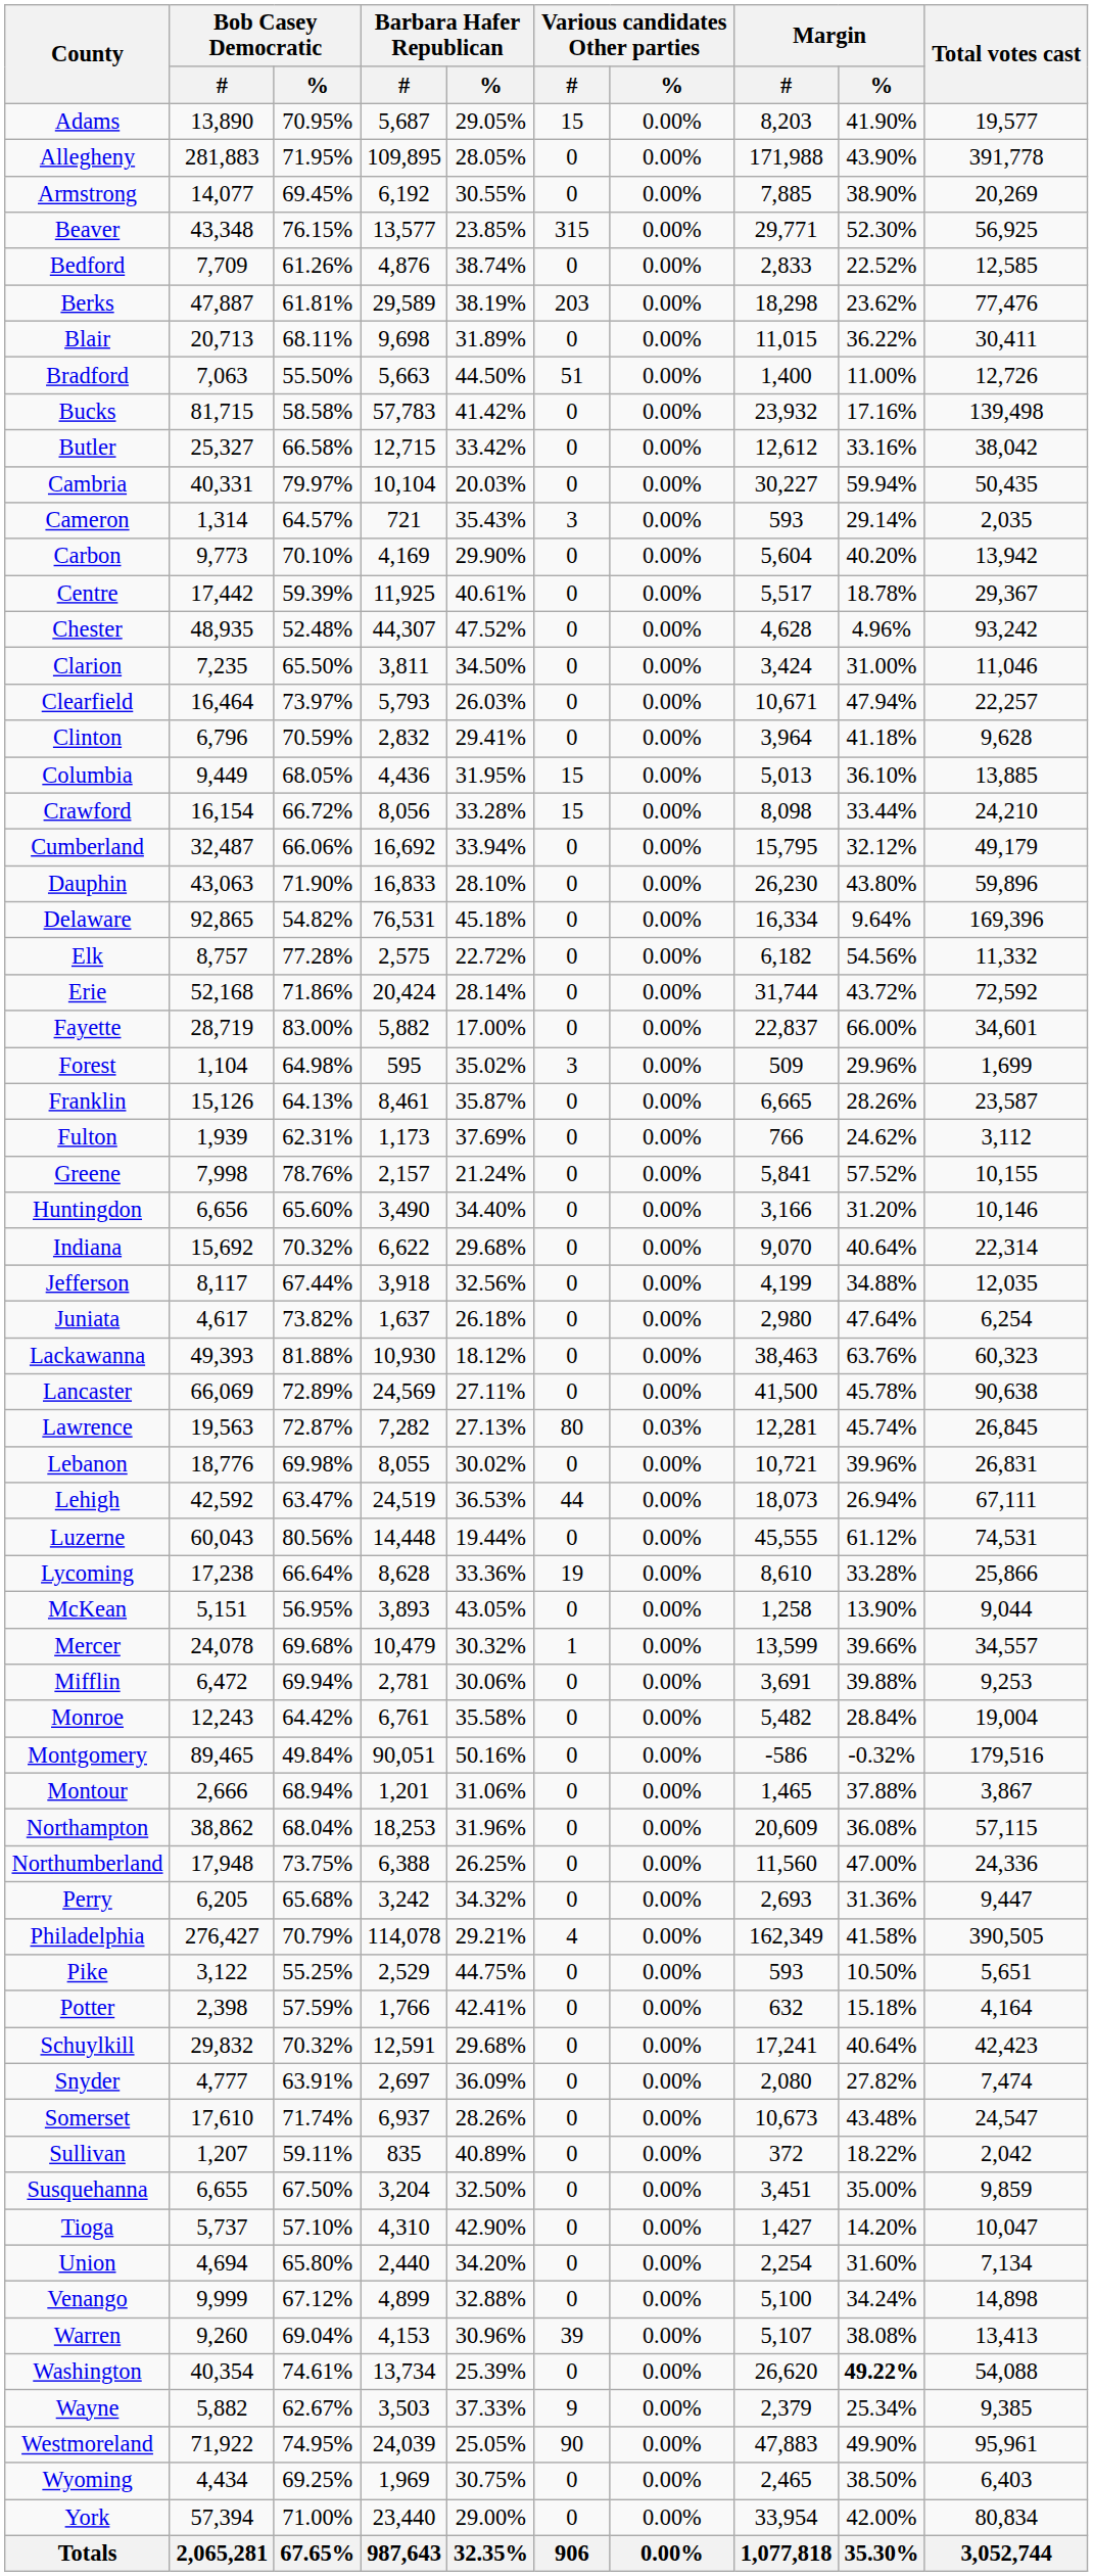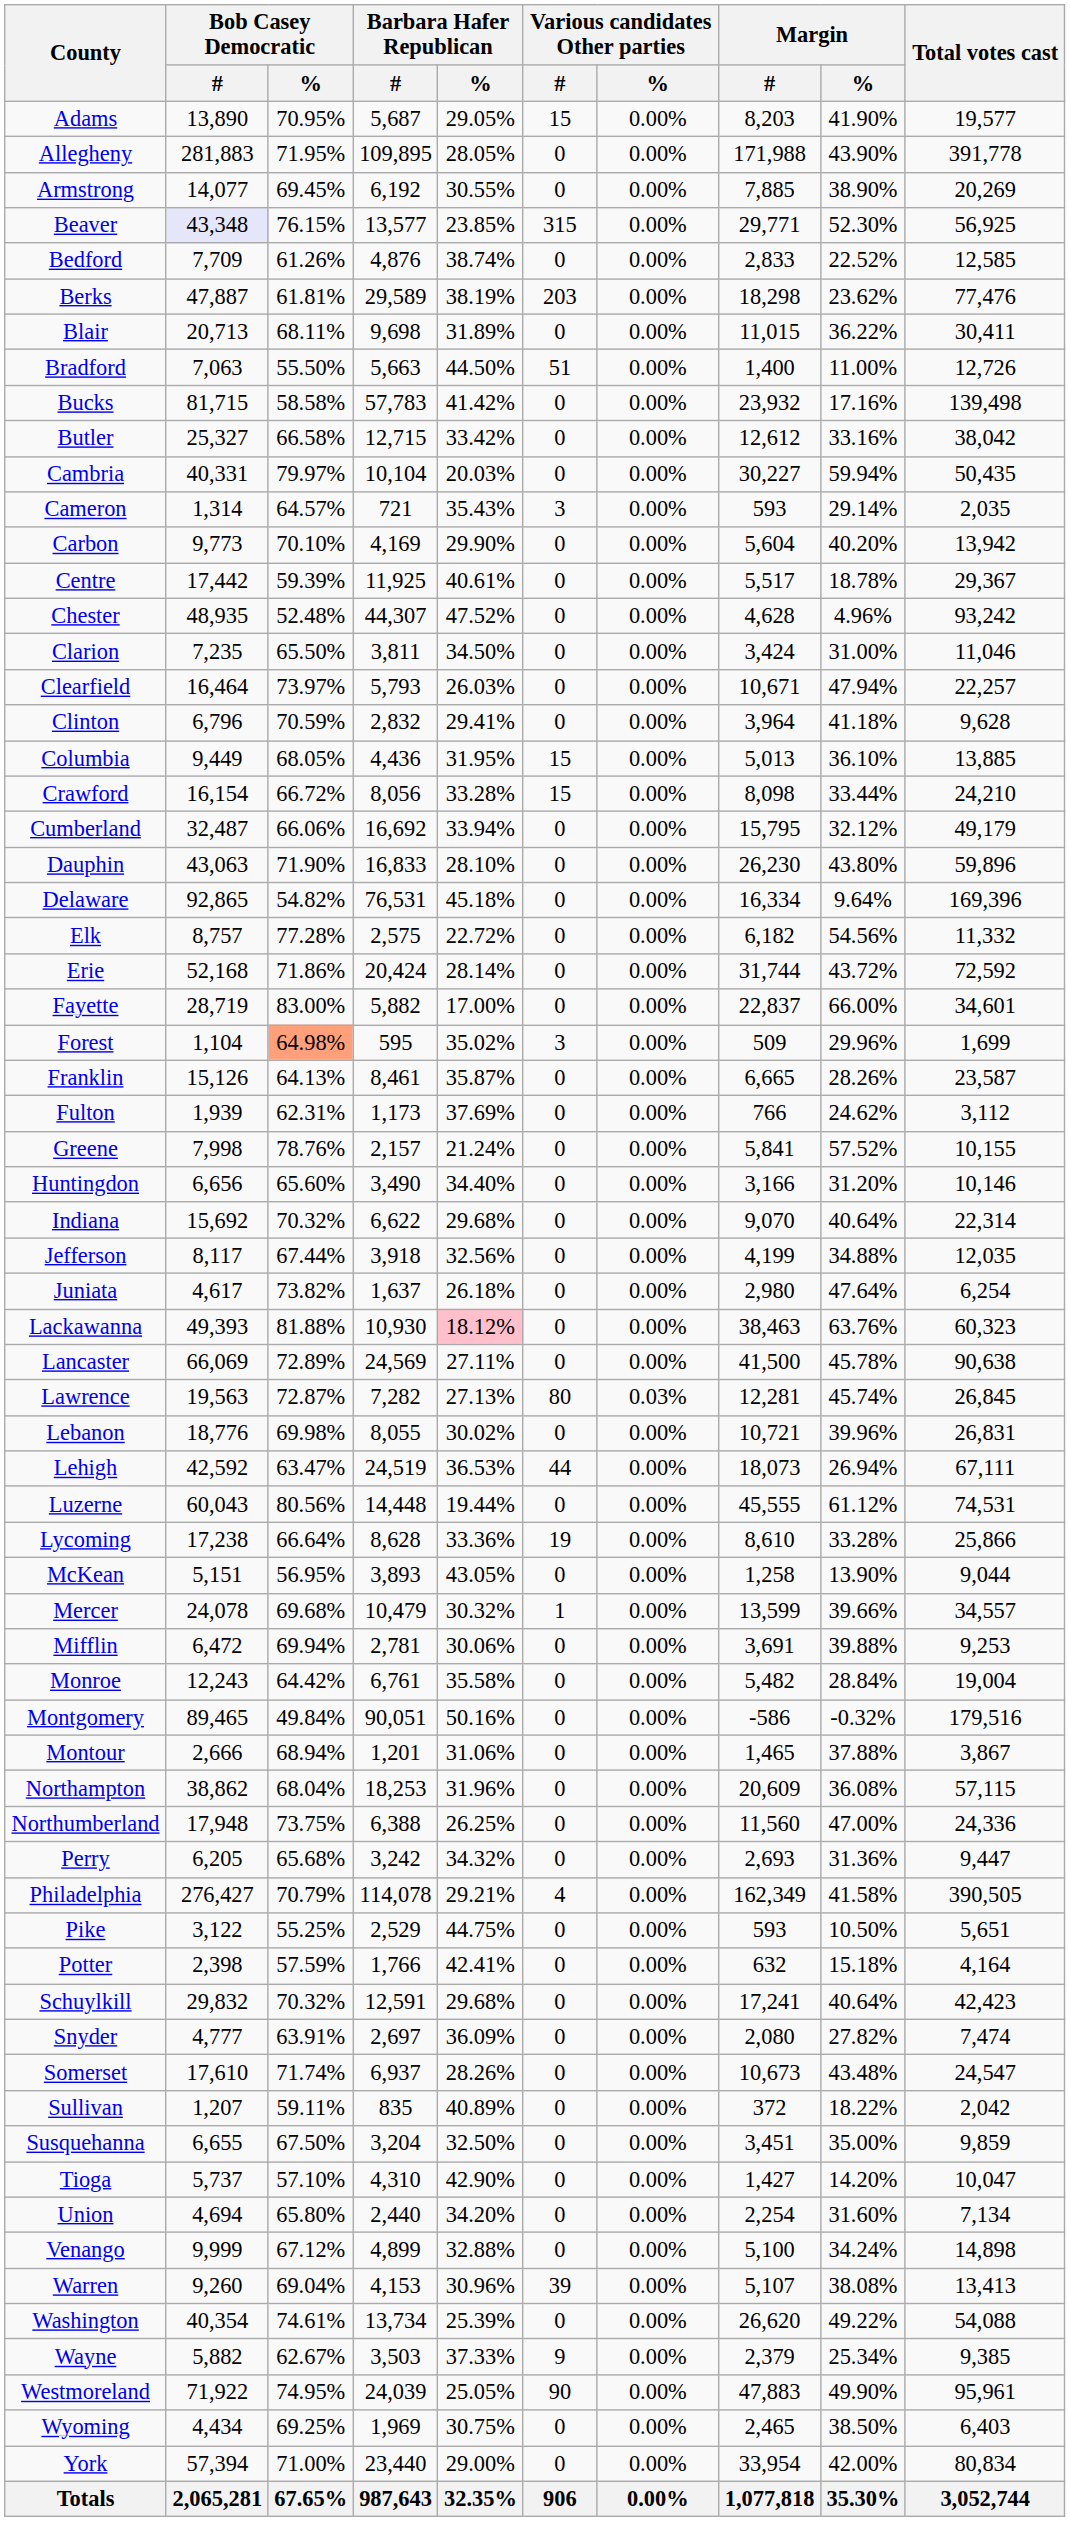Beaver | Bob Casey Democratic / #: no background -> lavender background
Forest | Bob Casey Democratic / %: no background -> lightsalmon background
Lackawanna | Barbara Hafer Republican / %: no background -> pink background
Washington | Margin / %: bold -> normal
